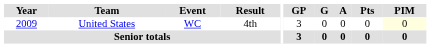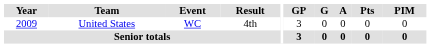United States | PIM: lightyellow background -> no background
